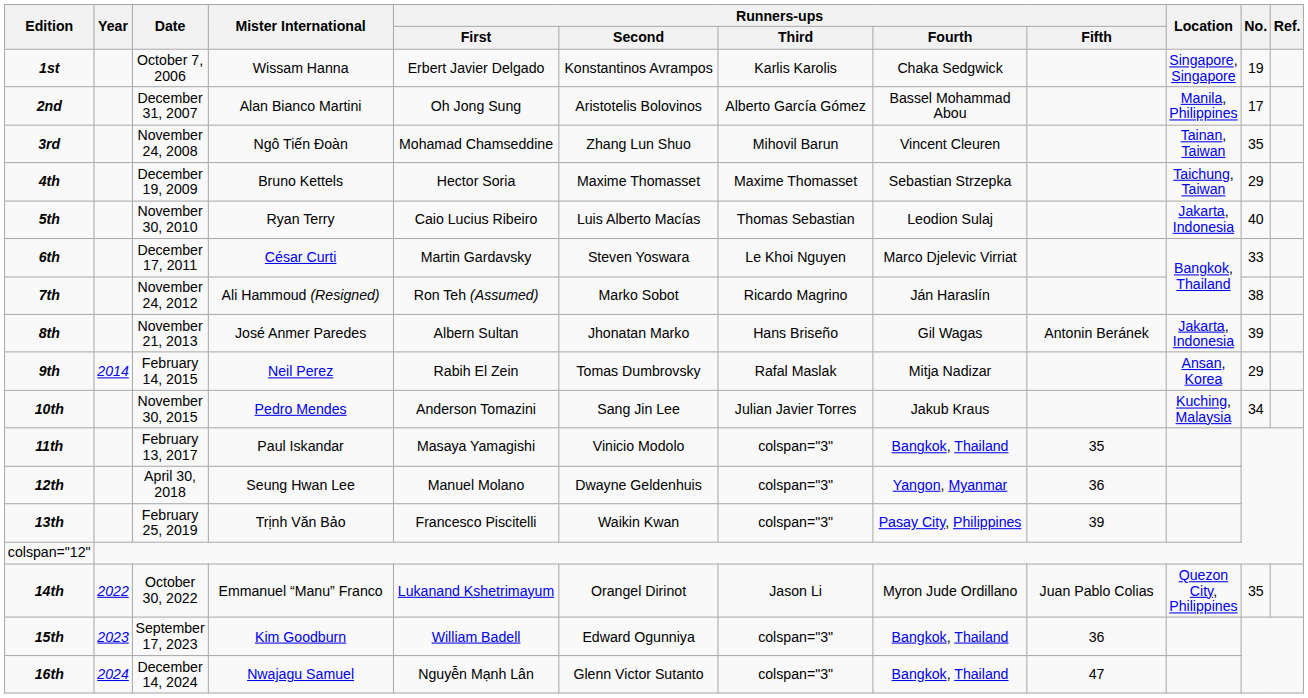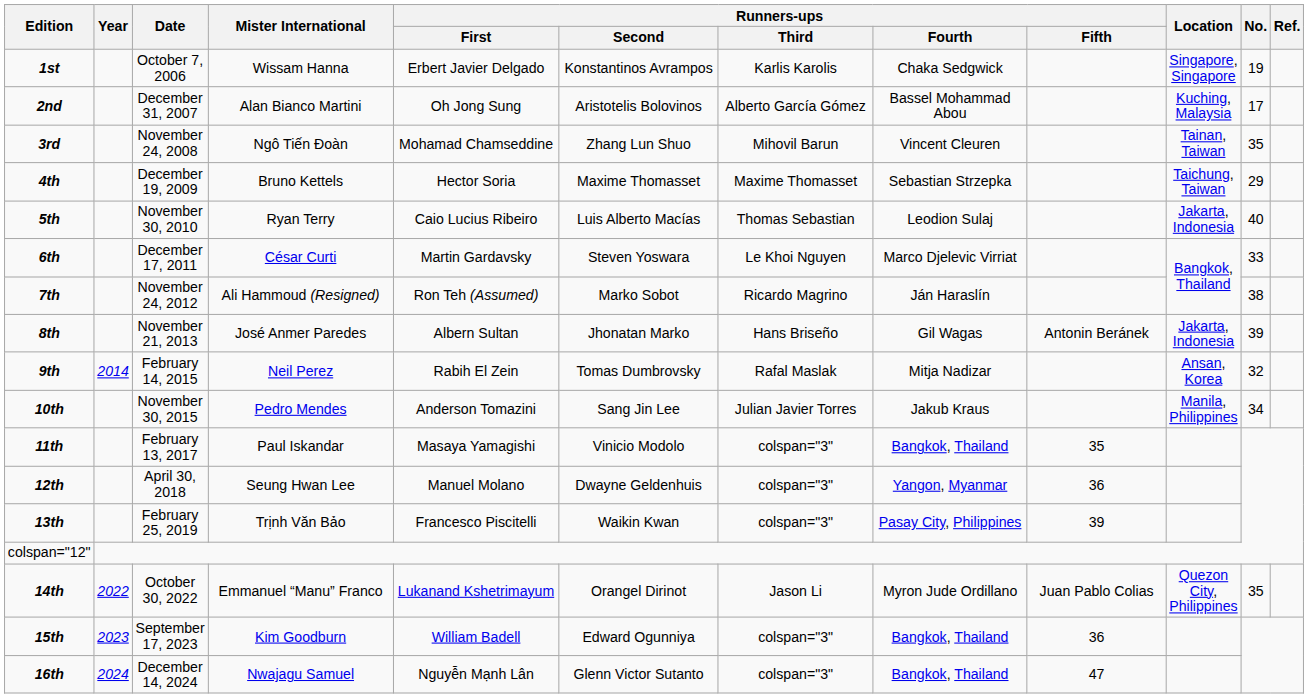2nd | Location: Manila, Philippines -> Kuching, Malaysia
9th | No.: 29 -> 32
10th | Location: Kuching, Malaysia -> Manila, Philippines
